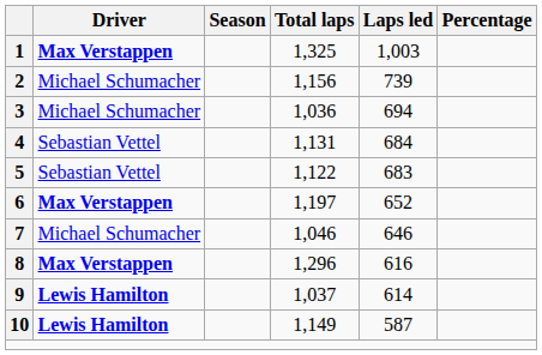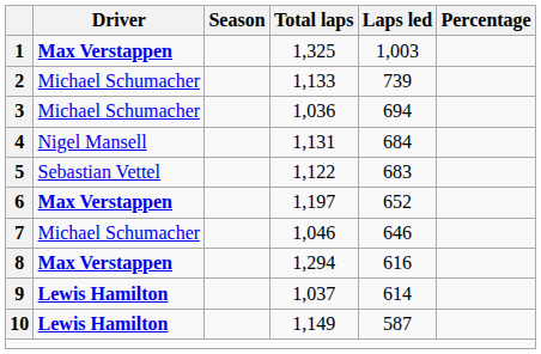2 | Total laps: 1,156 -> 1,133
4 | Driver: Sebastian Vettel -> Nigel Mansell
8 | Total laps: 1,296 -> 1,294
